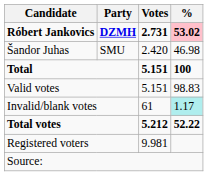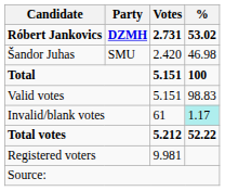Róbert Jankovics | %: pink background -> no background
